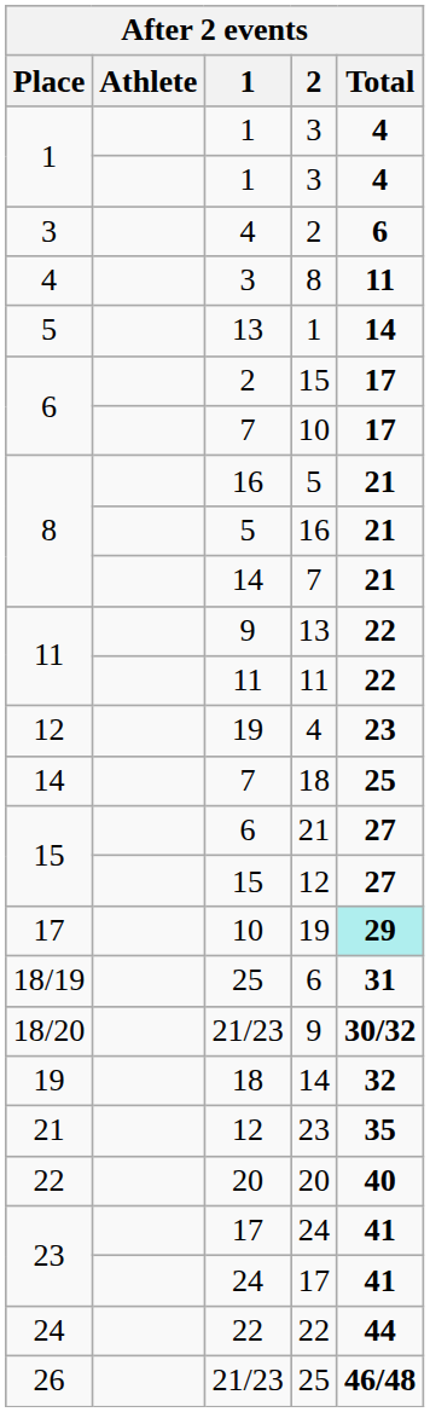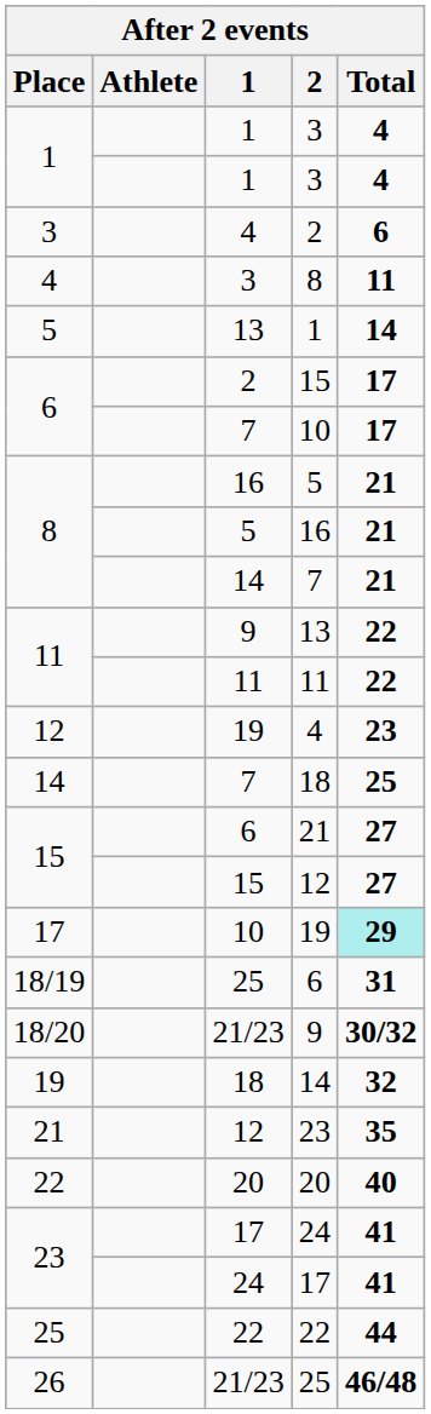row 27 | Place: 24 -> 25
